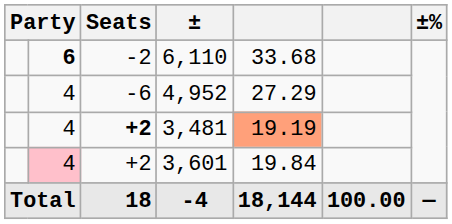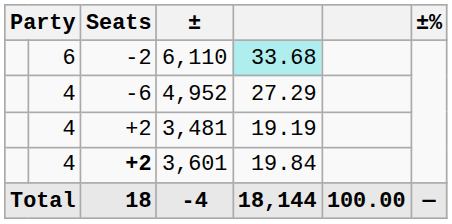6,110 | column 2: bold -> normal
6,110 | column 5: no background -> paleturquoise background
3,481 | Seats: bold -> normal
3,481 | column 5: lightsalmon background -> no background
3,601 | column 2: pink background -> no background
3,601 | Seats: normal -> bold
